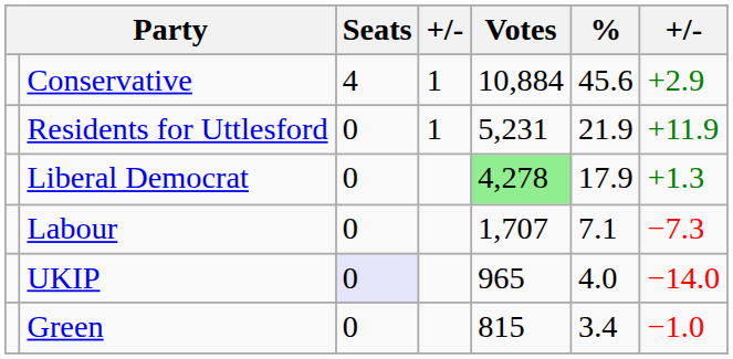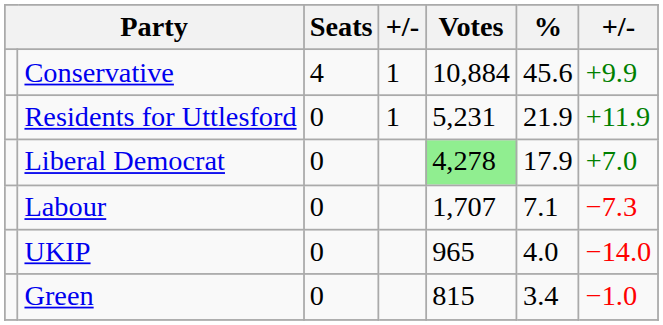Conservative | column 7: +2.9 -> +9.9
Liberal Democrat | column 7: +1.3 -> +7.0
UKIP | Seats: lavender background -> no background
